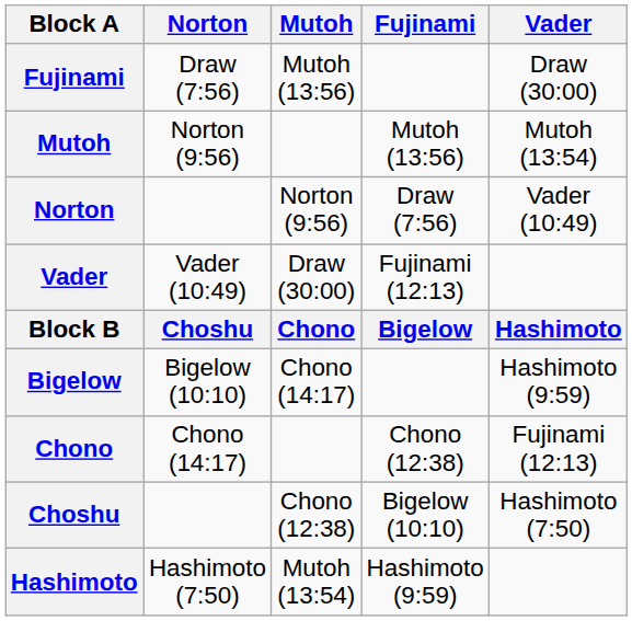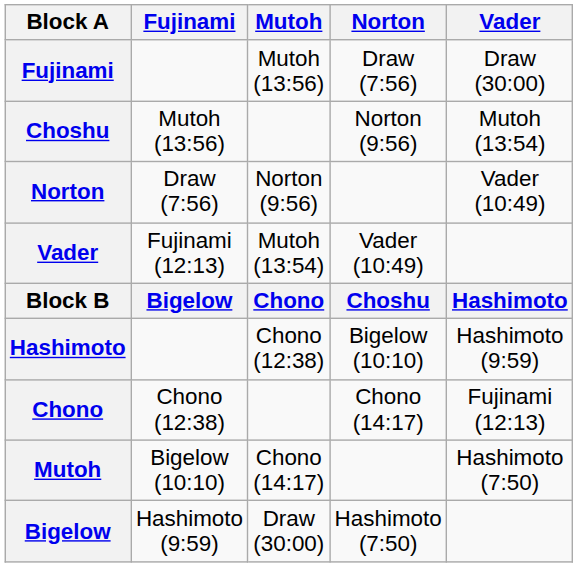columns swapped: Fujinami <-> Norton
row 3 | Block A: Mutoh -> Choshu
row 5 | Mutoh: Draw (30:00) -> Mutoh (13:54)
row 7 | Block A: Bigelow -> Hashimoto
row 7 | Mutoh: Chono (14:17) -> Chono (12:38)
row 9 | Block A: Choshu -> Mutoh
row 9 | Mutoh: Chono (12:38) -> Chono (14:17)
row 10 | Block A: Hashimoto -> Bigelow
row 10 | Mutoh: Mutoh (13:54) -> Draw (30:00)
